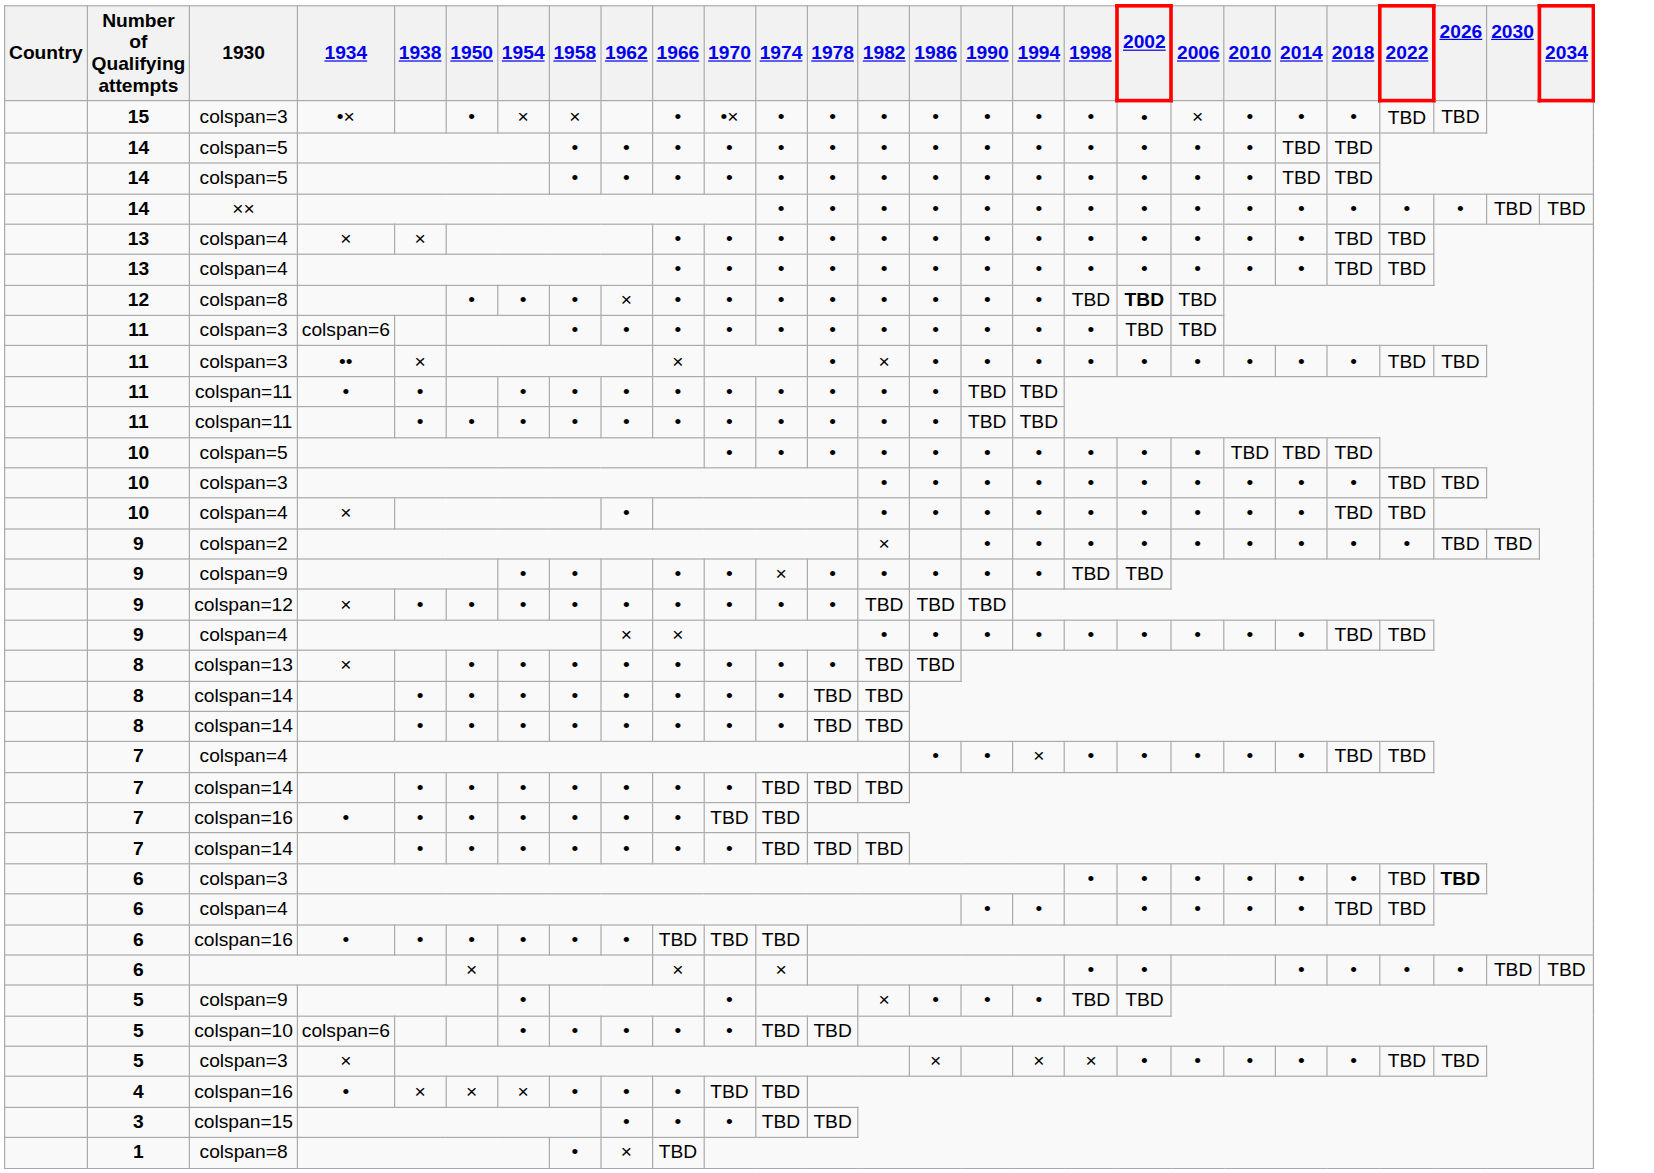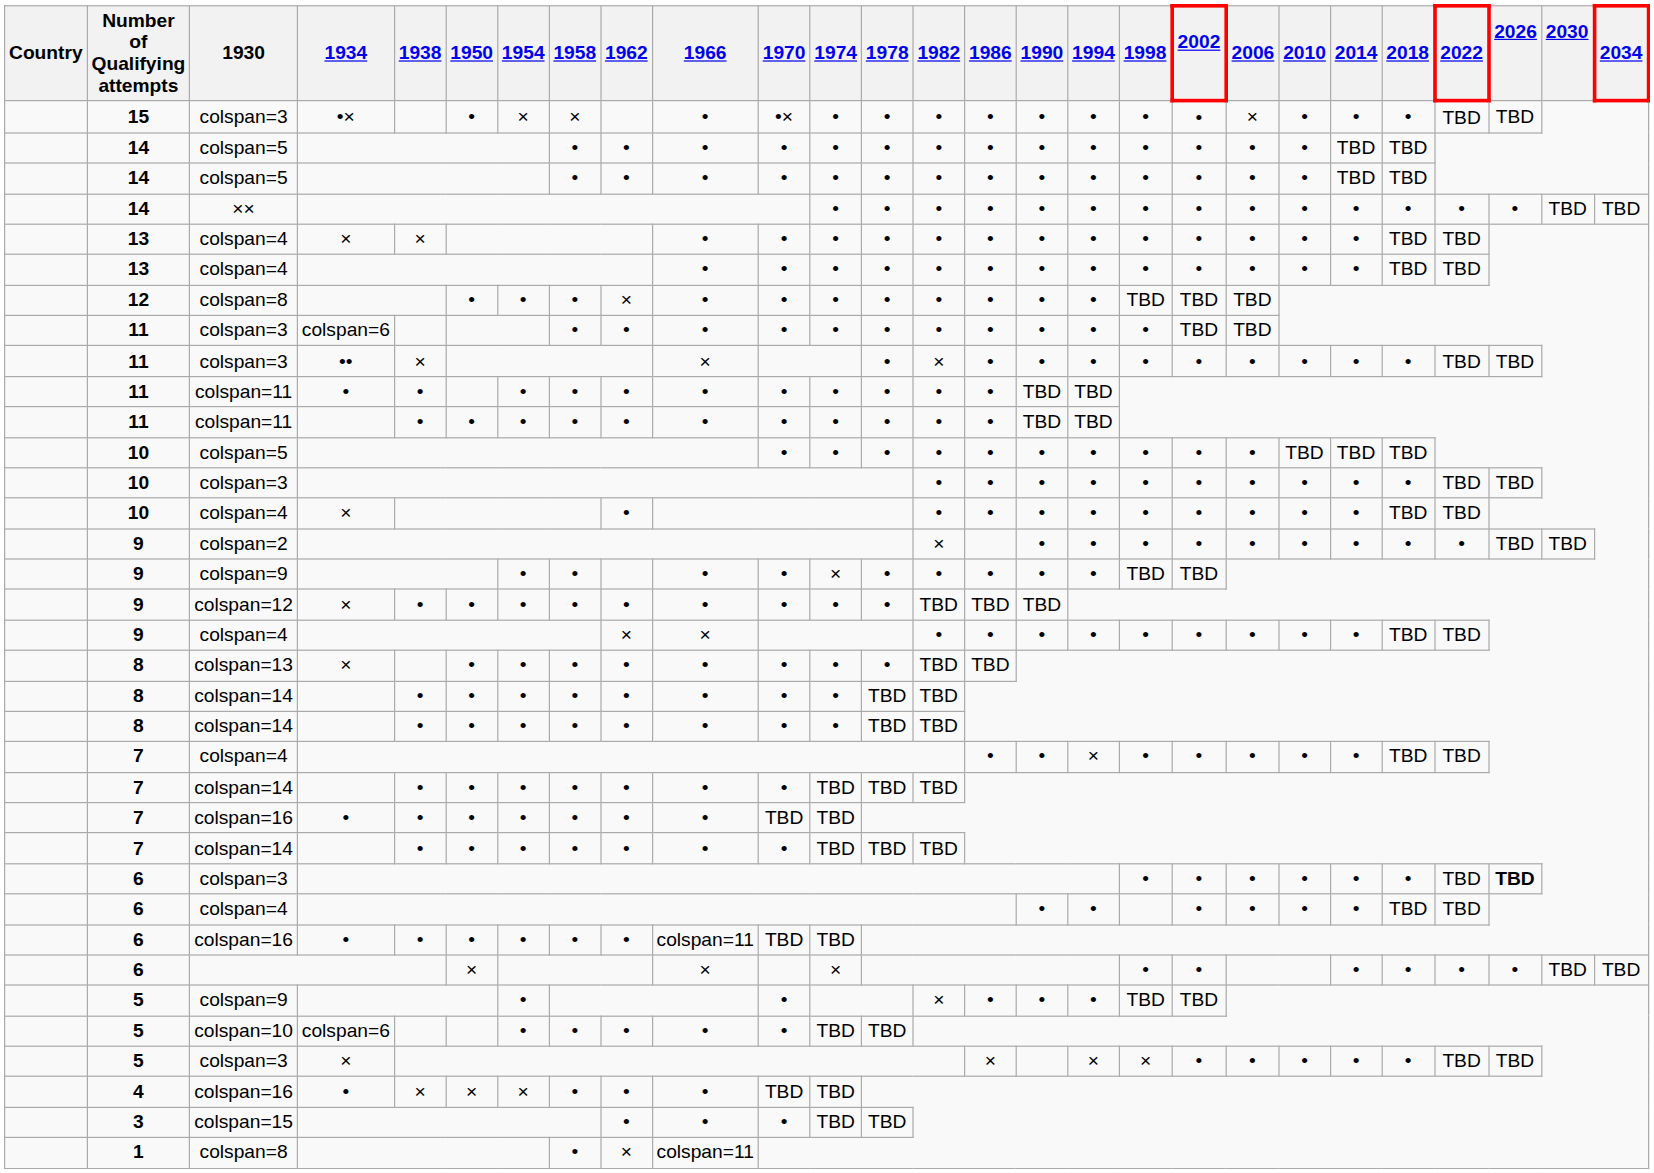12 / colspan=8 | 2002: bold -> normal
6 / colspan=16 | 1966: TBD -> colspan=11
1 / colspan=8 | 1966: TBD -> colspan=11
